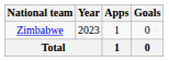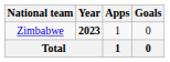Zimbabwe | Year: normal -> bold
